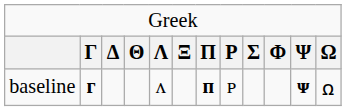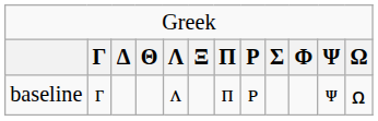baseline | column 2: bold -> normal
baseline | column 7: bold -> normal
baseline | column 11: bold -> normal
